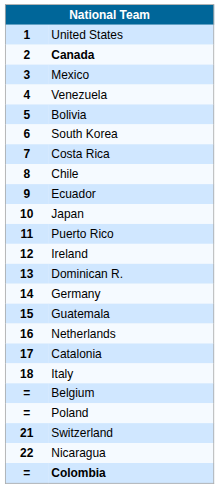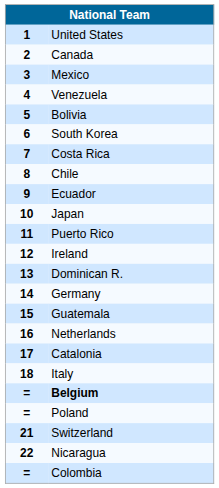Canada | column 2: bold -> normal
Belgium | column 2: normal -> bold
Colombia | column 2: bold -> normal
